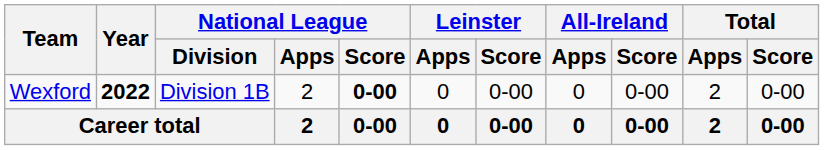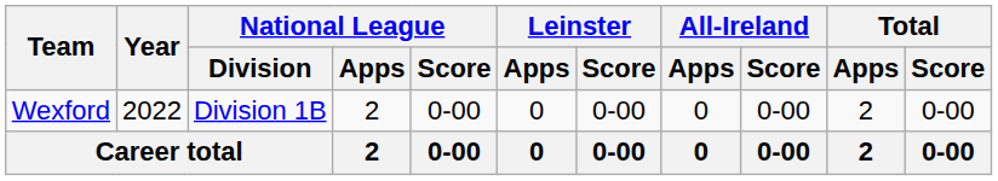Wexford | Year: bold -> normal
Wexford | National League / Score: bold -> normal
